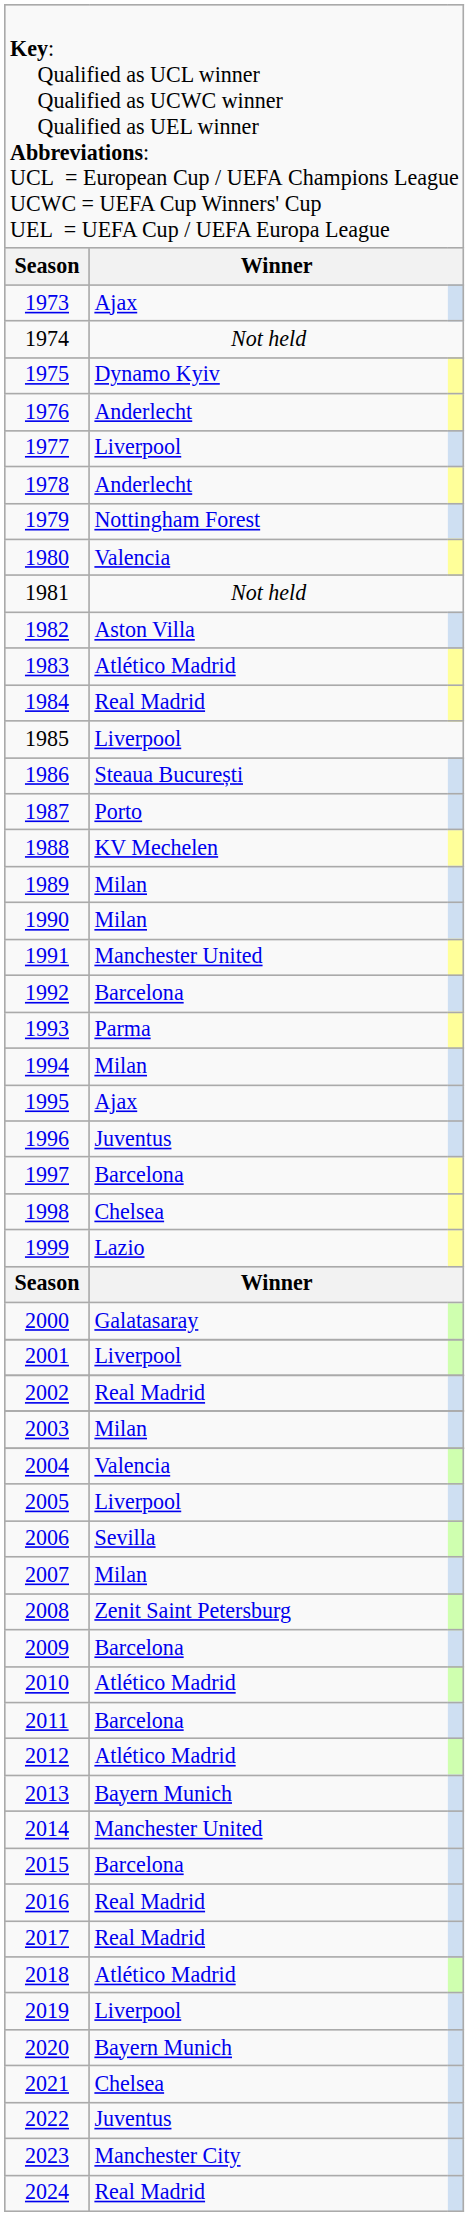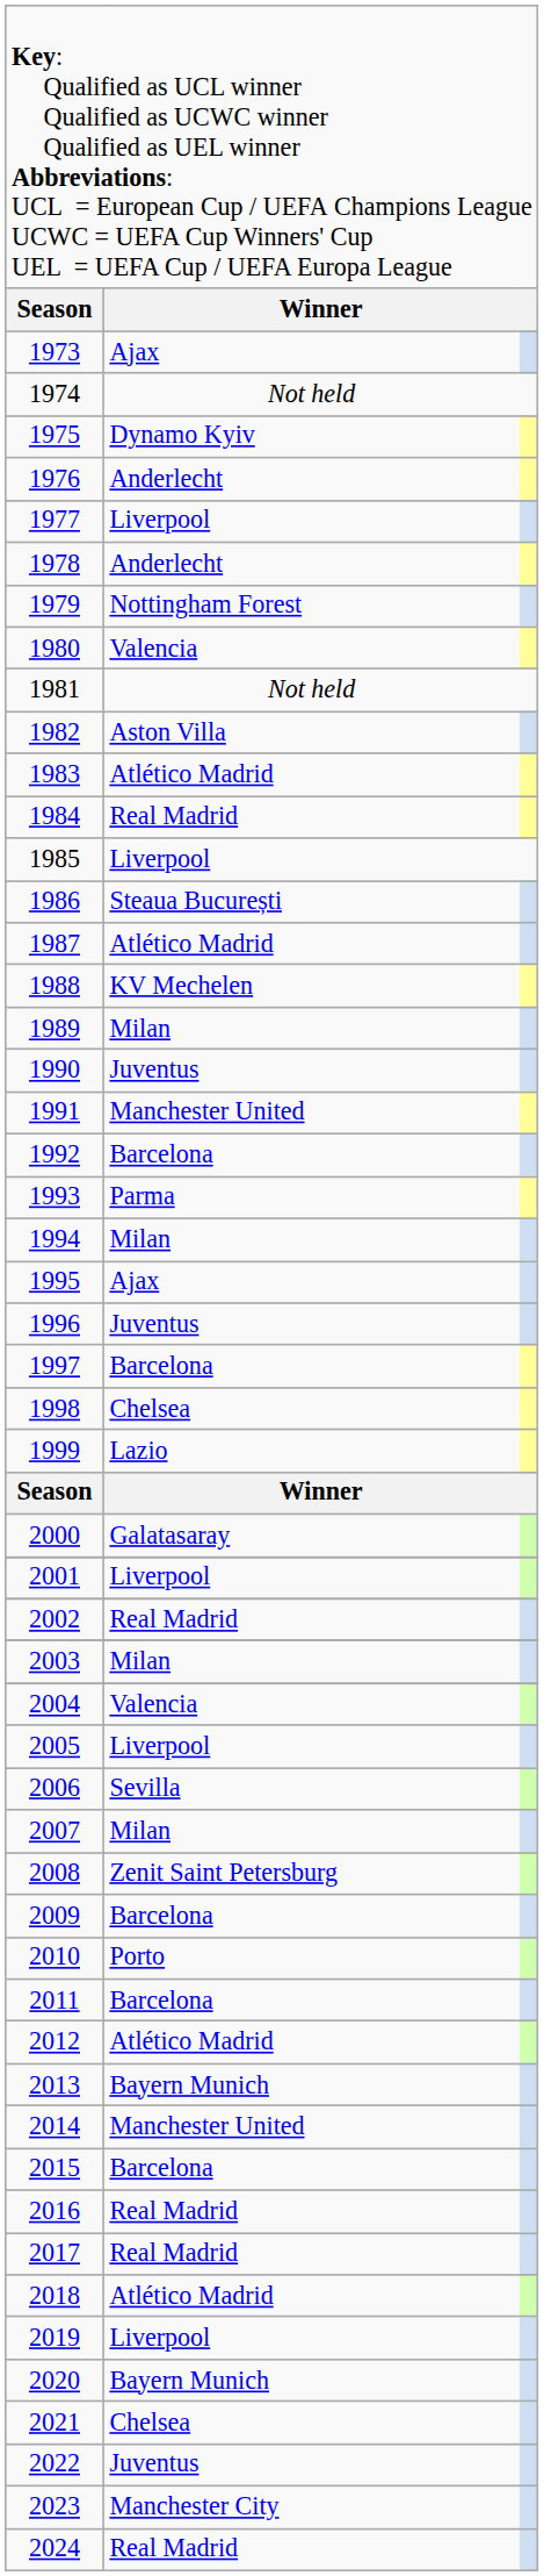1987 | column 2: Porto -> Atlético Madrid
1990 | column 2: Milan -> Juventus
2010 | column 2: Atlético Madrid -> Porto
